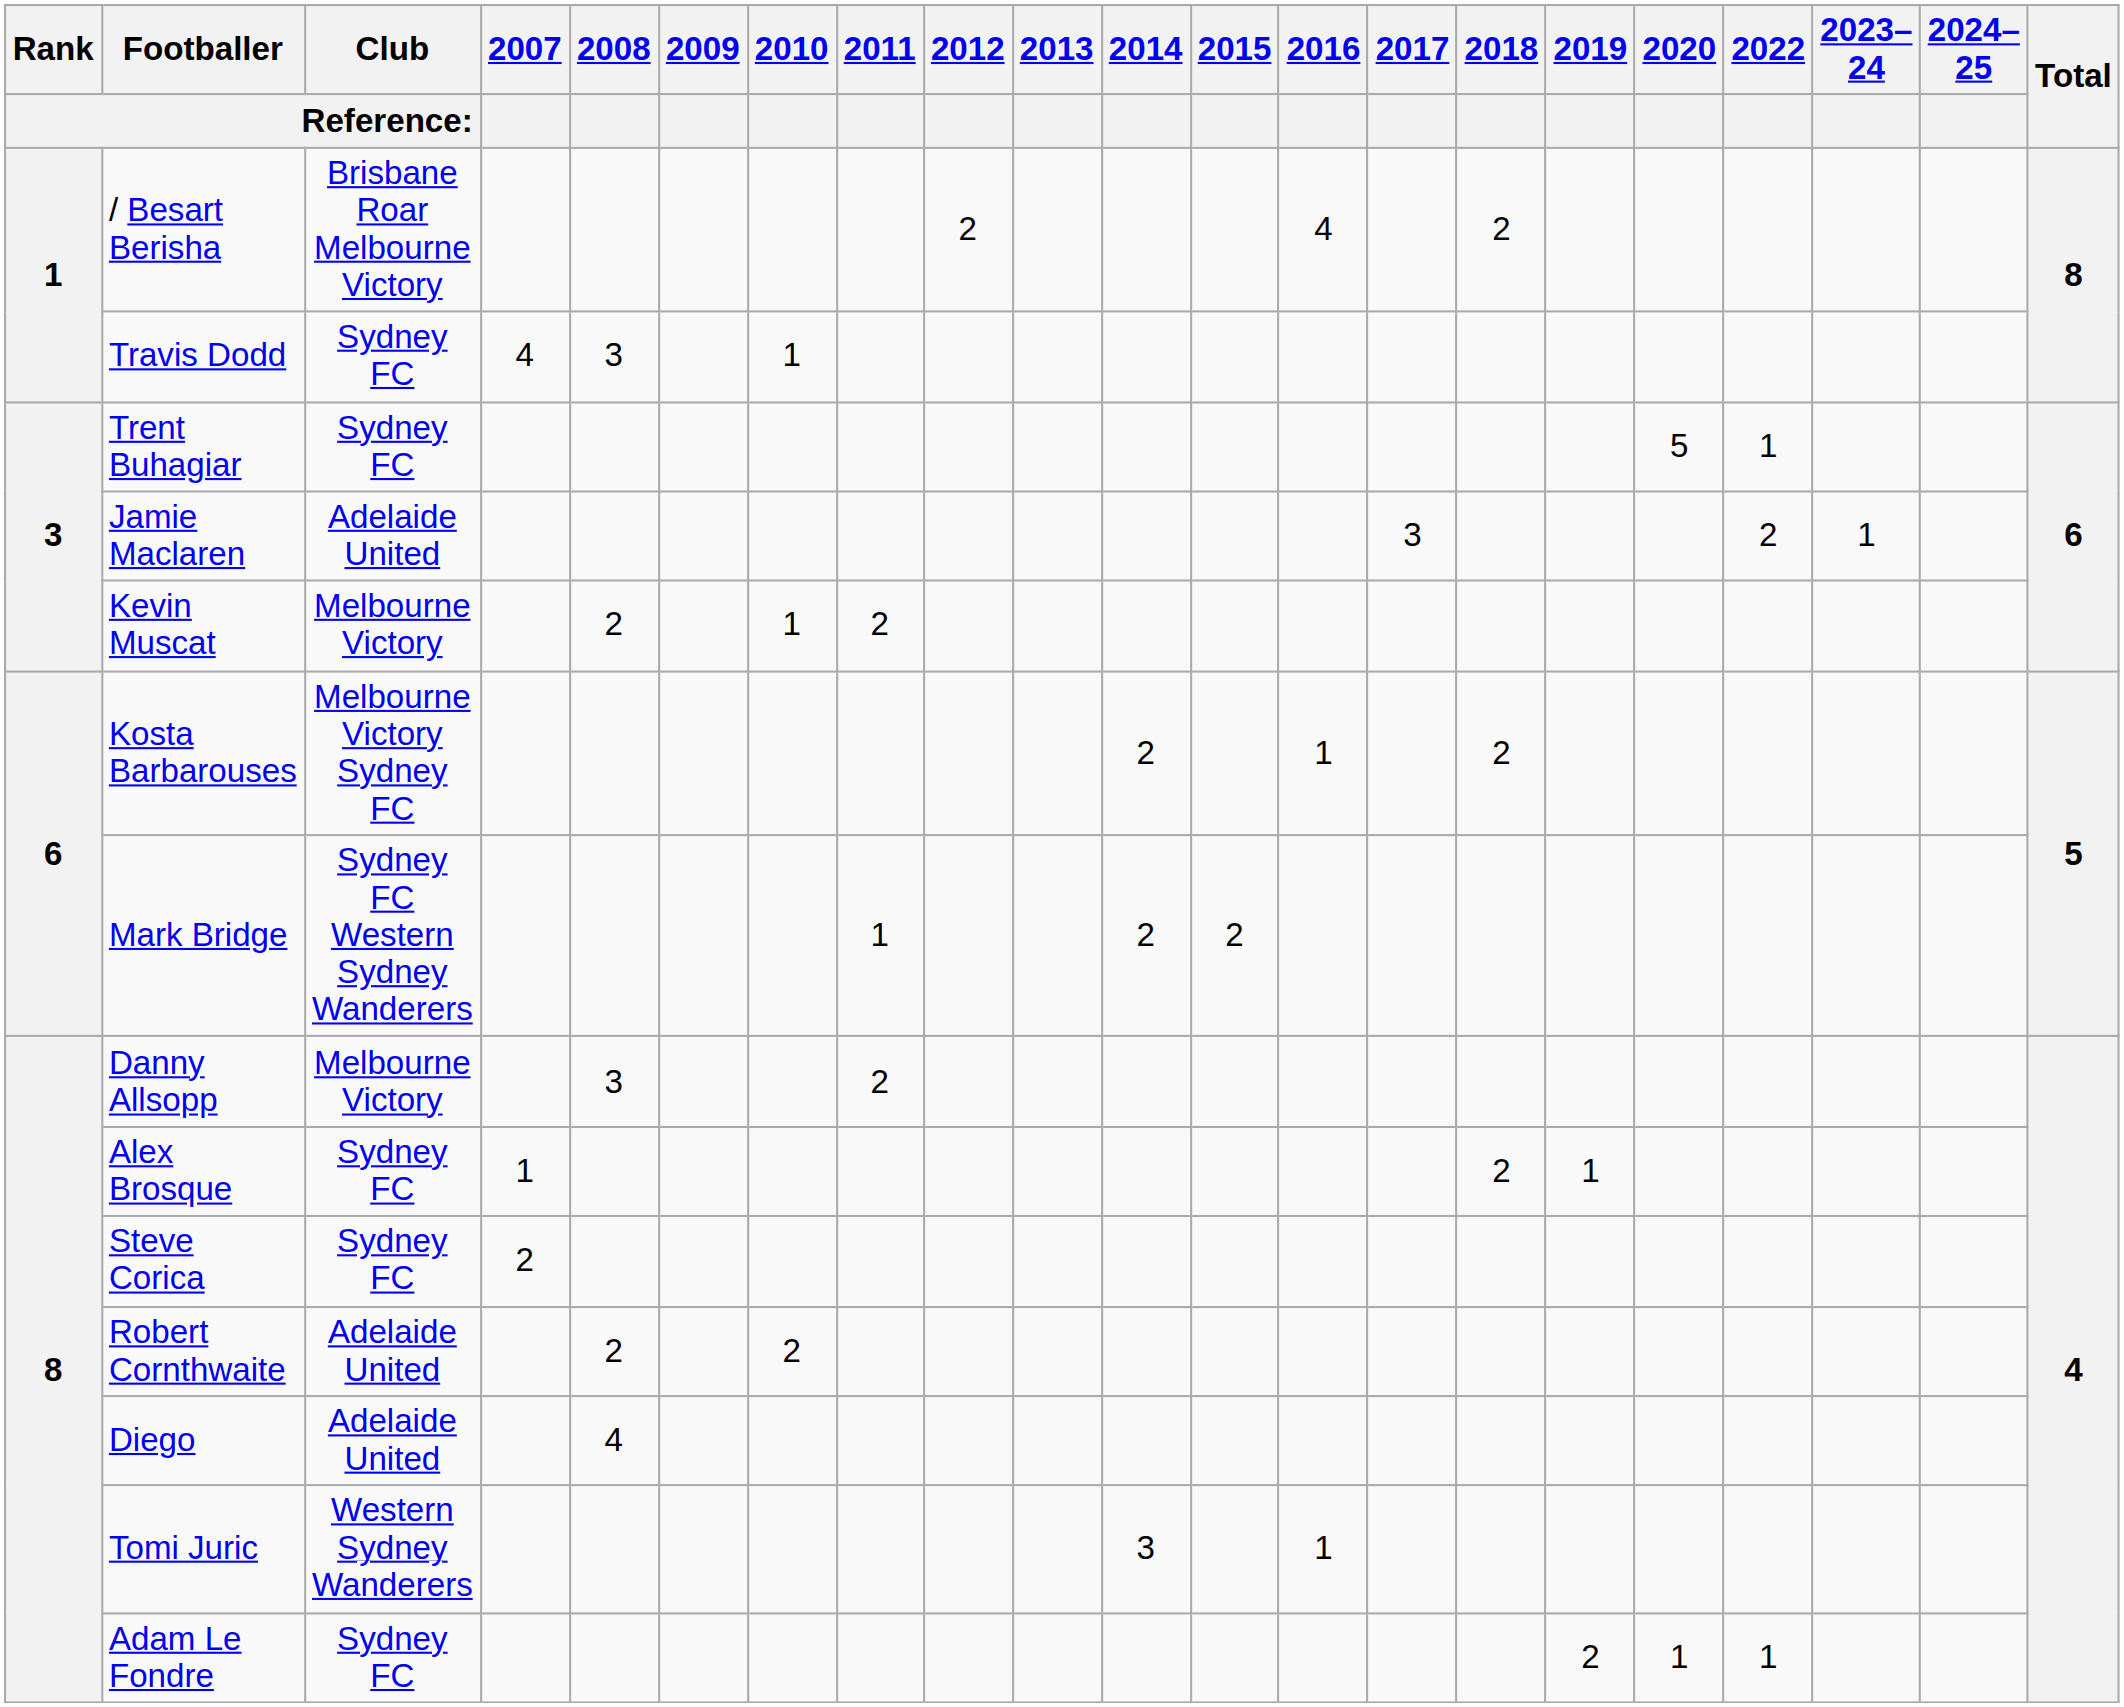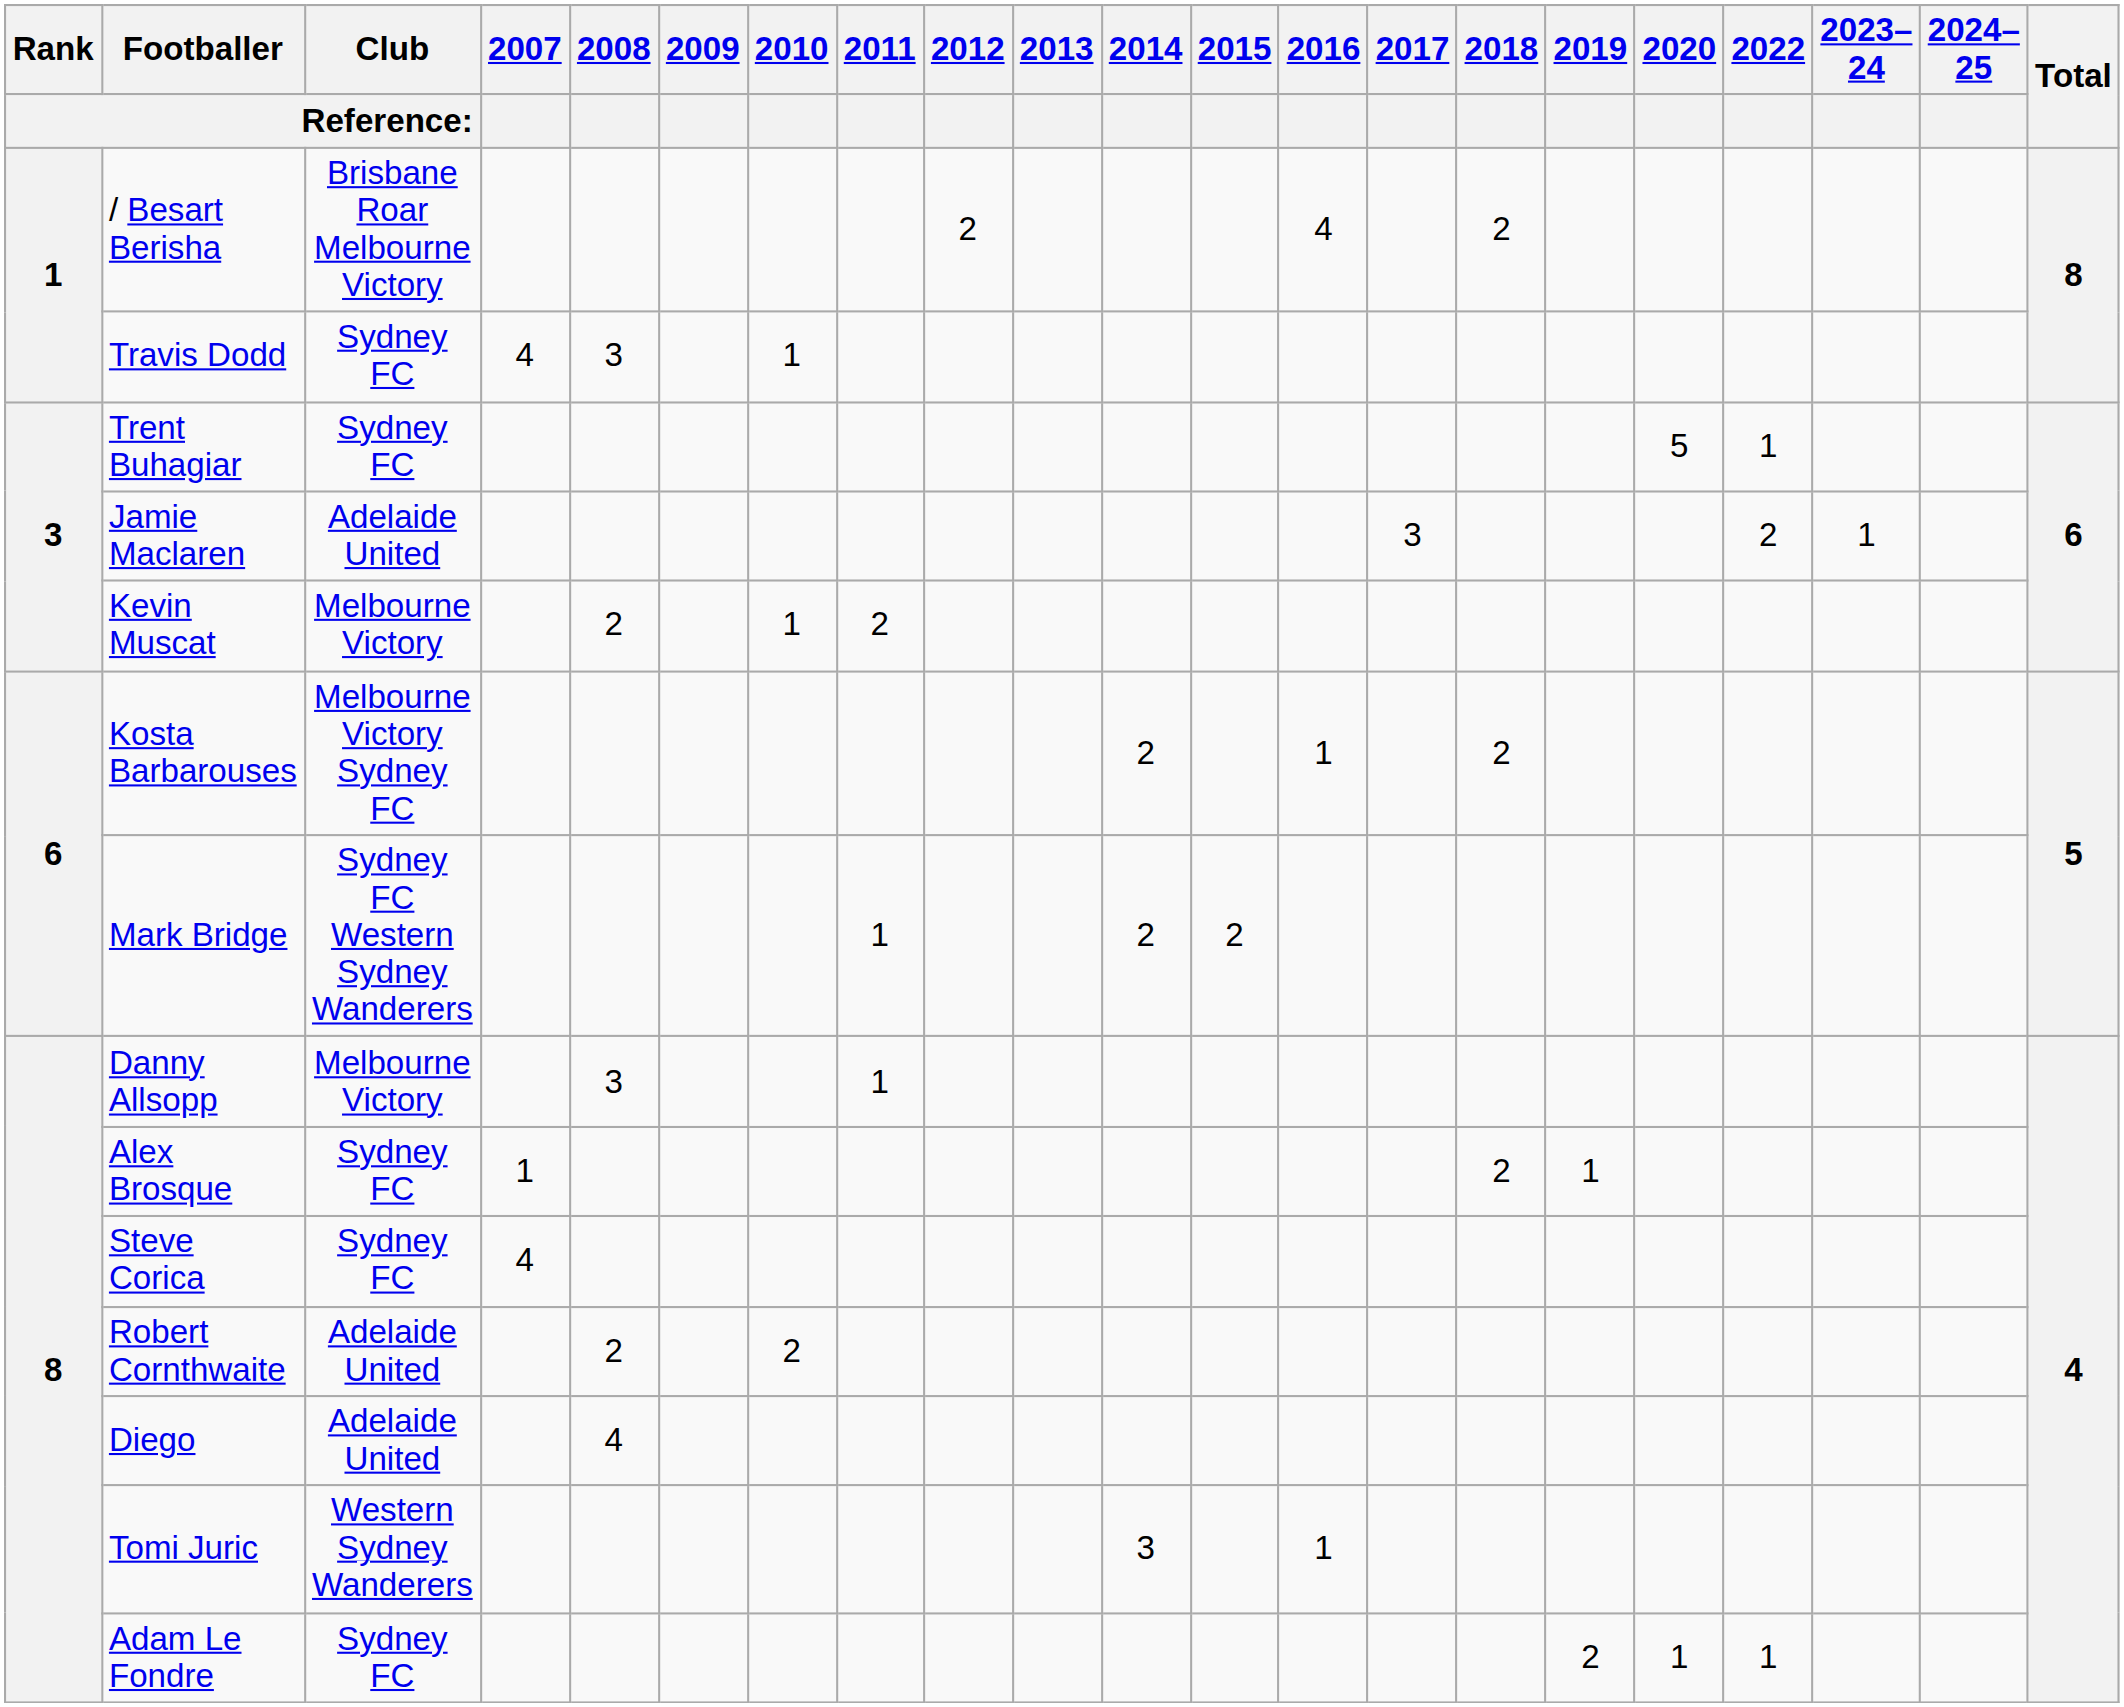Danny Allsopp | 2011: 2 -> 1
Steve Corica | 2007: 2 -> 4
